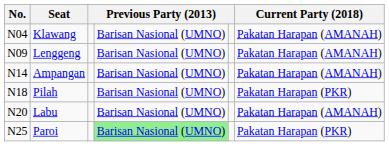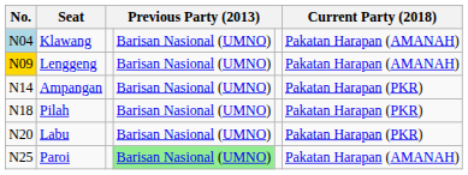Klawang | No.: no background -> lightblue background
Lenggeng | No.: no background -> gold background
Ampangan | column 6: Pakatan Harapan (AMANAH) -> Pakatan Harapan (PKR)
Labu | column 6: Pakatan Harapan (AMANAH) -> Pakatan Harapan (PKR)
Paroi | column 6: Pakatan Harapan (PKR) -> Pakatan Harapan (AMANAH)
